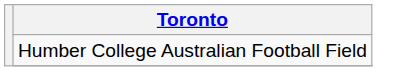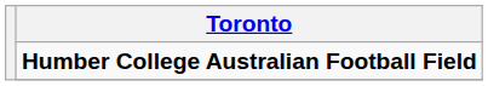Humber College Australian Football Field | Toronto: normal -> bold
